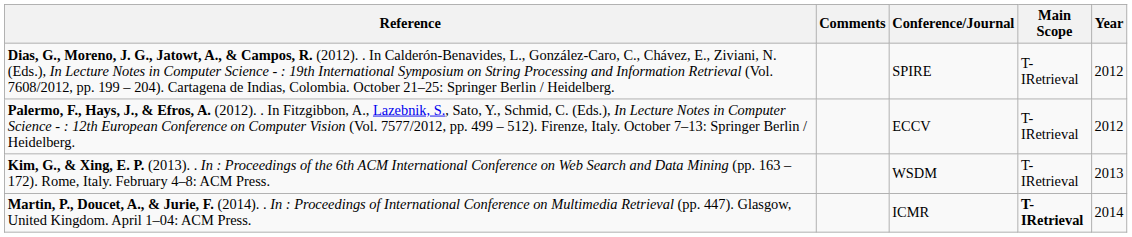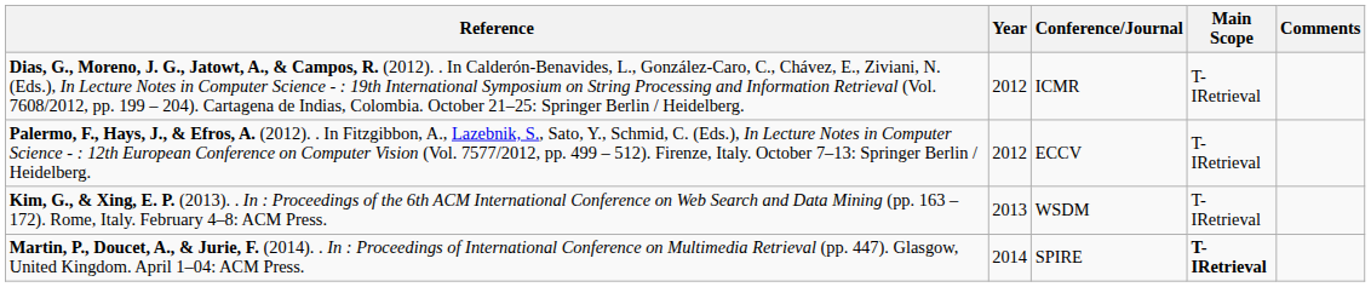columns swapped: Year <-> Comments
row 2 | Conference/Journal: SPIRE -> ICMR
row 5 | Conference/Journal: ICMR -> SPIRE
